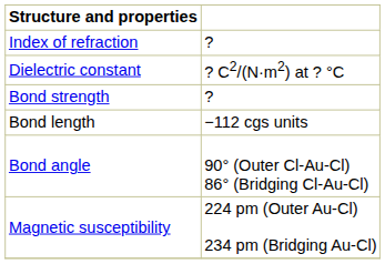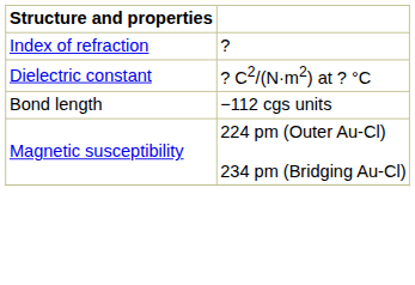- row: Bond strength | ?
- row: Bond angle | 90° (Outer Cl-Au-Cl) 86° (Bridging Cl-Au-Cl)
